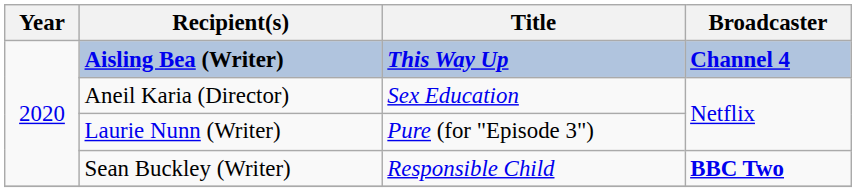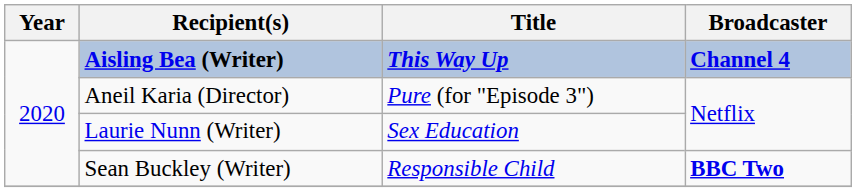Aneil Karia (Director) | Title: Sex Education -> Pure (for "Episode 3")
Laurie Nunn (Writer) | Title: Pure (for "Episode 3") -> Sex Education
